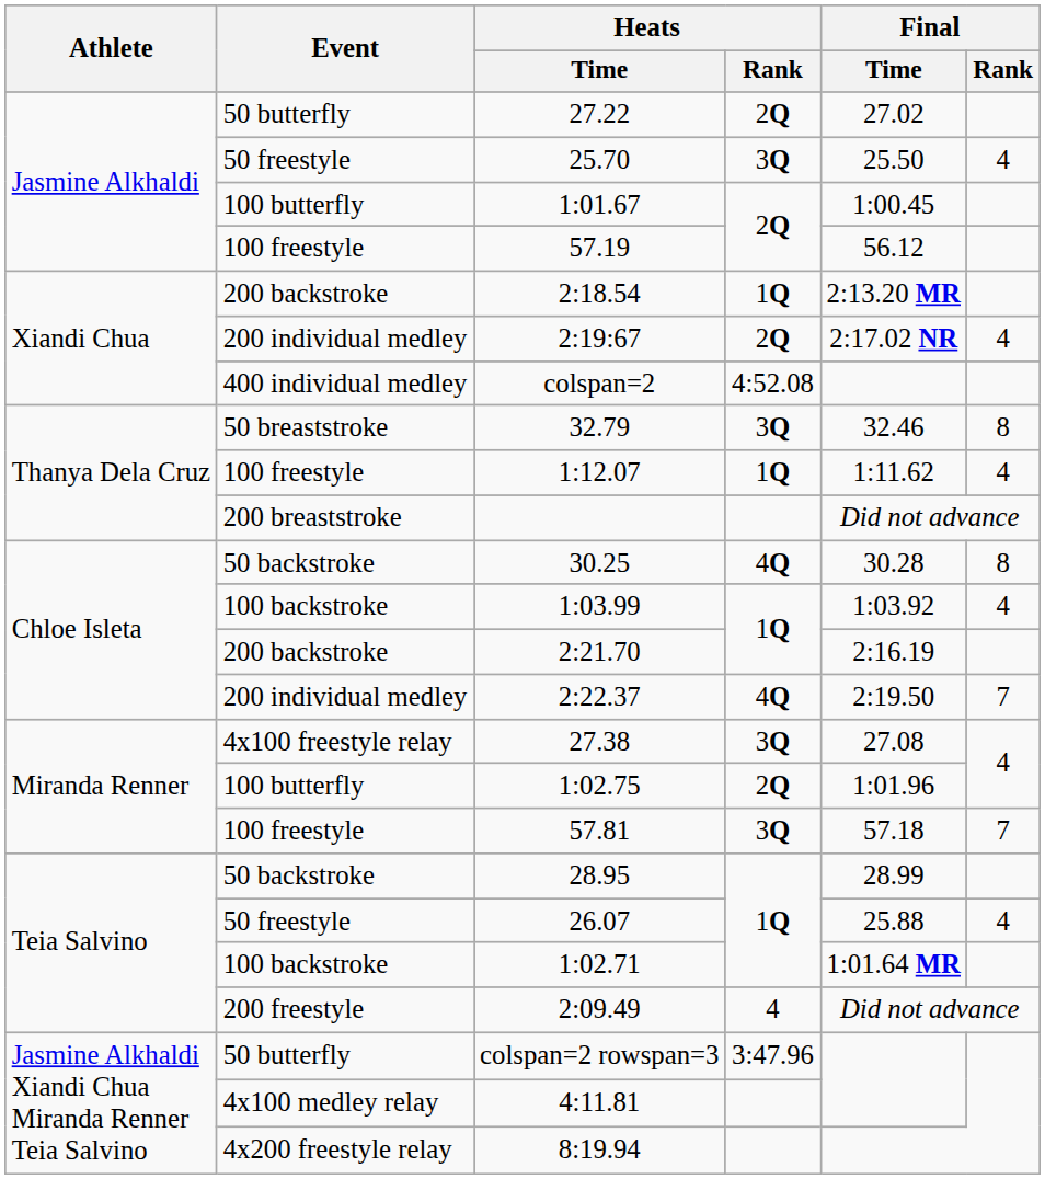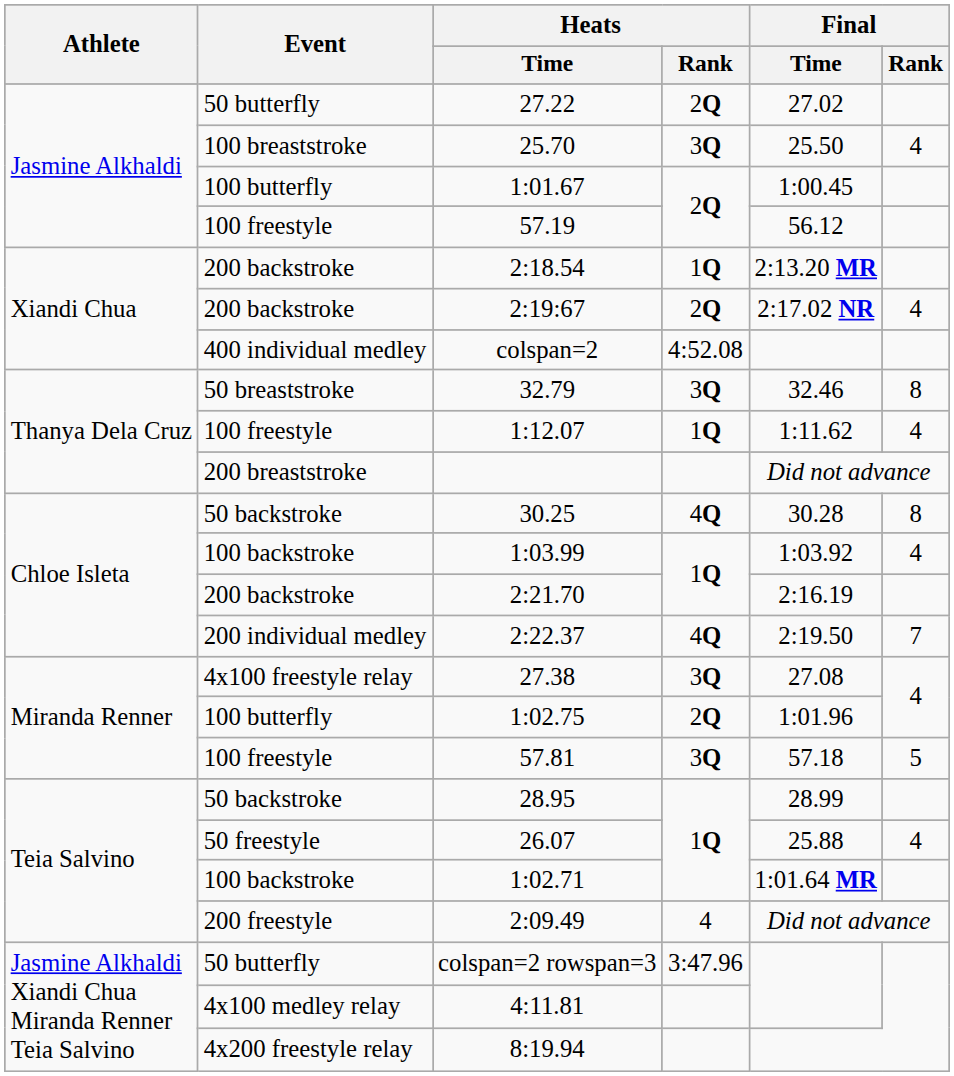25.70 | Event: 50 freestyle -> 100 breaststroke
2:19:67 | Event: 200 individual medley -> 200 backstroke
57.81 | Final / Rank: 7 -> 5
